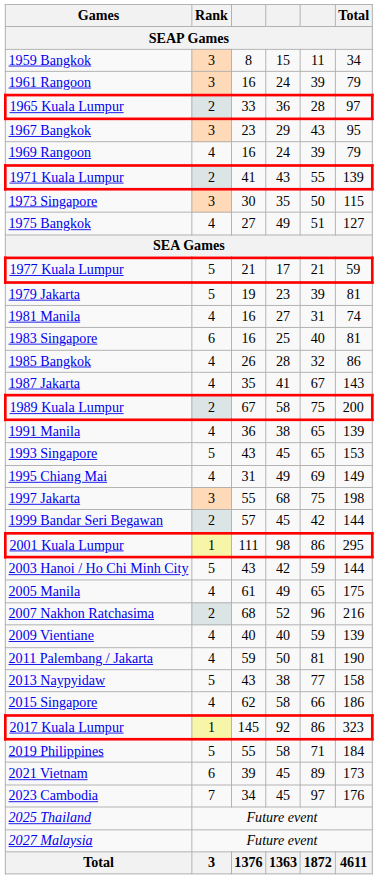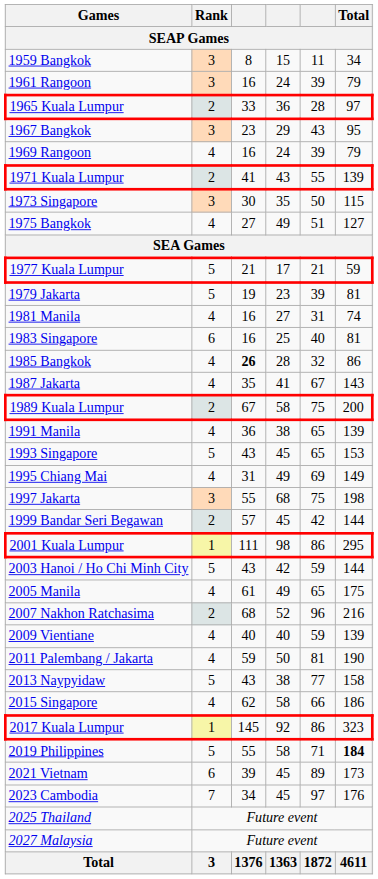1985 Bangkok | column 3: normal -> bold
2019 Philippines | Total: normal -> bold
